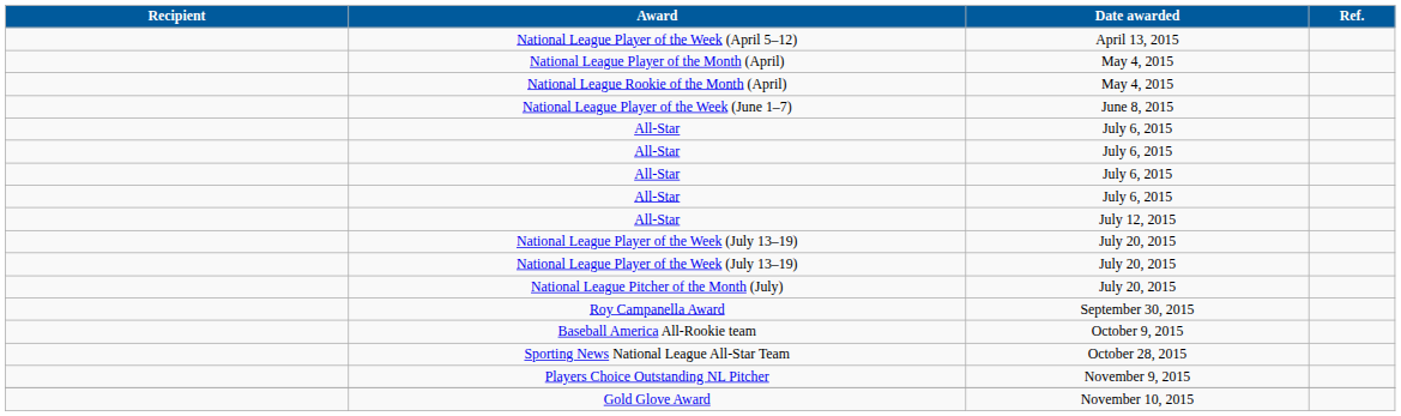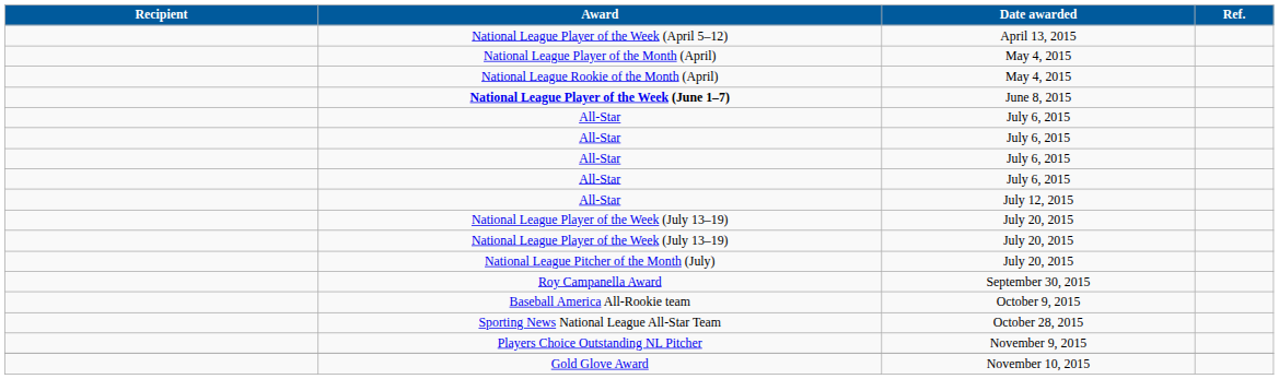National League Player of the Week (June 1–7) | Award: normal -> bold
